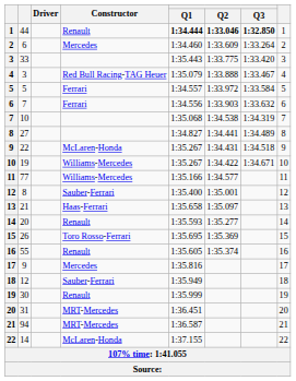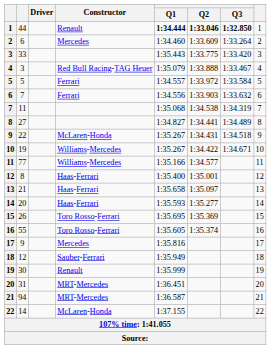row 9 | column 2: 10 -> 11
row 14 | Constructor: Sauber-Ferrari -> Haas-Ferrari
row 16 | Constructor: Renault -> Haas-Ferrari
row 18 | Constructor: Renault -> Toro Rosso-Ferrari
